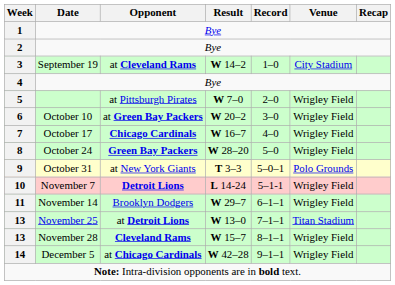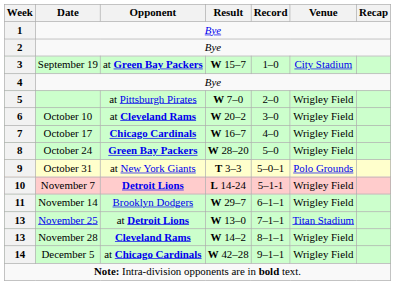3 | Opponent: at Cleveland Rams -> at Green Bay Packers
3 | Result: W 14–2 -> W 15–7
6 | Opponent: at Green Bay Packers -> at Cleveland Rams
13 / November 28 | Result: W 15–7 -> W 14–2
